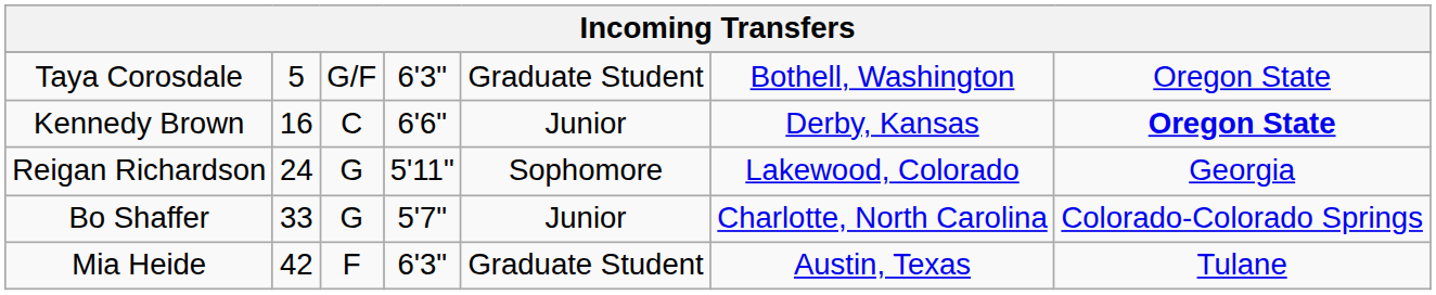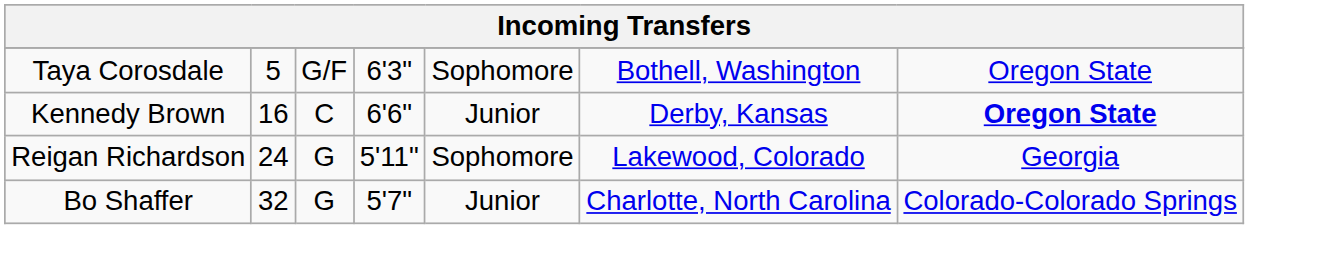Taya Corosdale | column 5: Graduate Student -> Sophomore
Bo Shaffer | column 2: 33 -> 32
- row: Mia Heide | 42 | F | 6'3" | Graduate Student | Austin, Texas | Tulane
